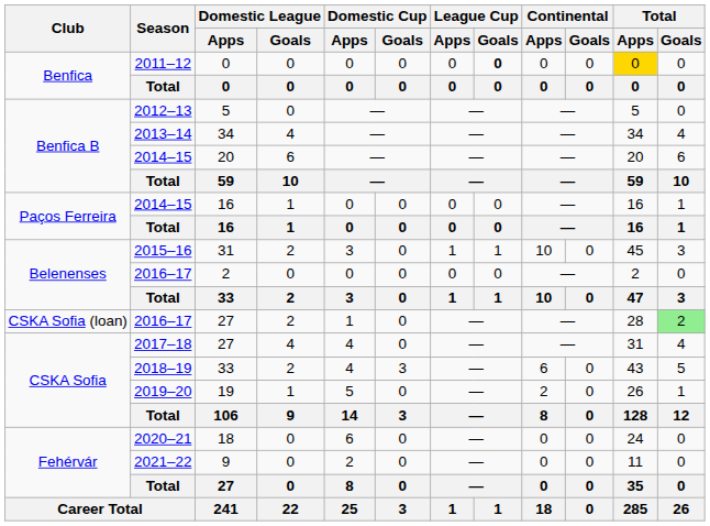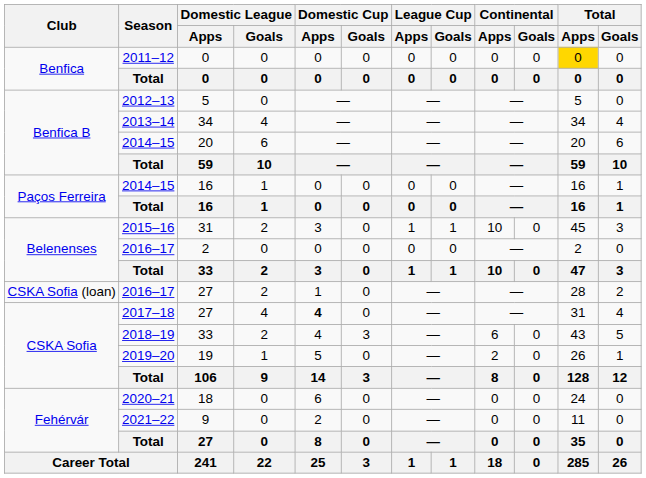2011–12 / 0 | League Cup / Goals: bold -> normal
2016–17 / 27 | Total / Goals: lightgreen background -> no background
2017–18 / 27 | Domestic Cup / Apps: normal -> bold
